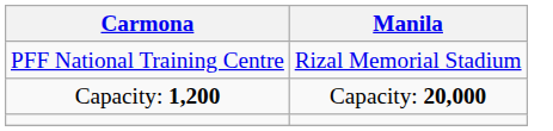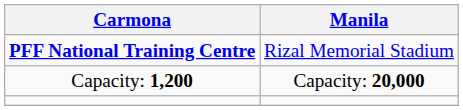row 2 | Carmona: normal -> bold
